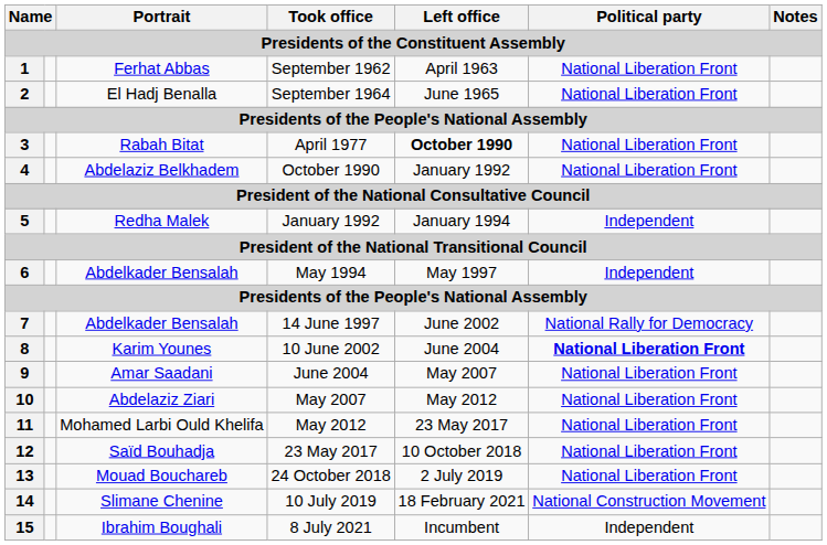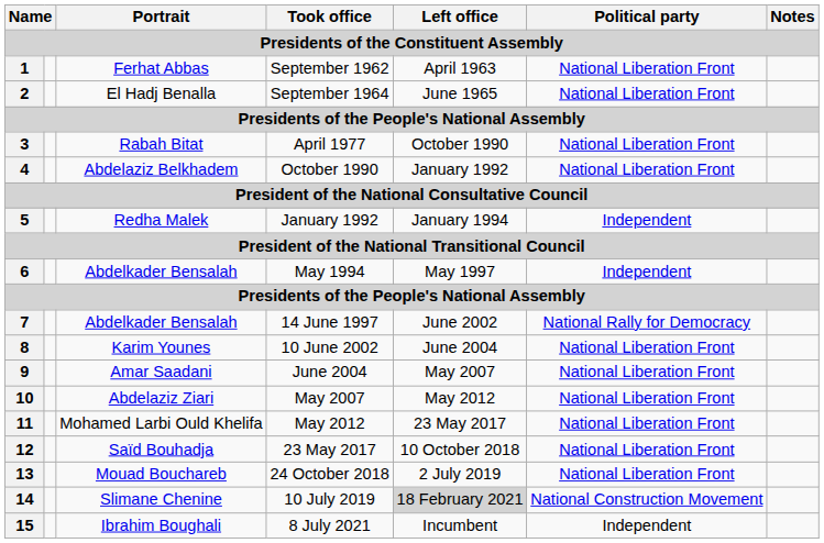April 1977 | Left office: bold -> normal
10 June 2002 | Political party: bold -> normal
10 July 2019 | Left office: no background -> lightgrey background
